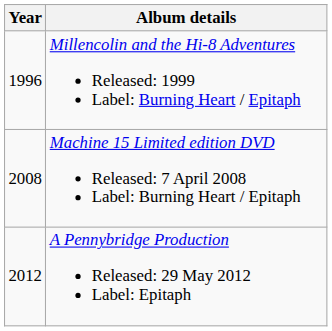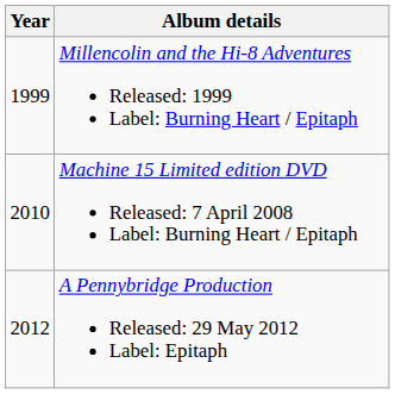row 2 | Year: 1996 -> 1999
row 3 | Year: 2008 -> 2010
